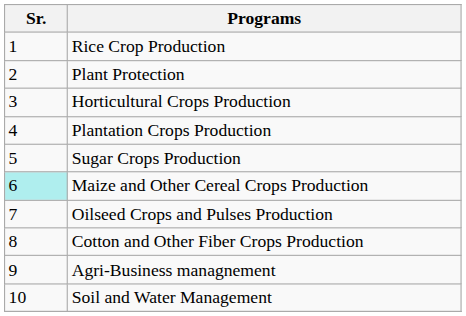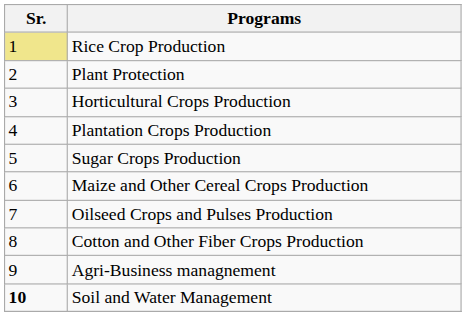Rice Crop Production | Sr.: no background -> khaki background
Maize and Other Cereal Crops Production | Sr.: paleturquoise background -> no background
Soil and Water Management | Sr.: normal -> bold
